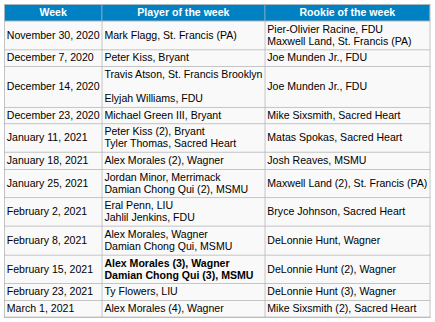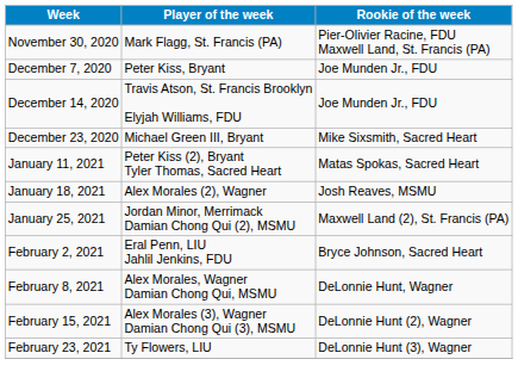February 15, 2021 | Player of the week: bold -> normal
- row: March 1, 2021 | Alex Morales (4), Wagner | Mike Sixsmith (2), Sacred Heart
